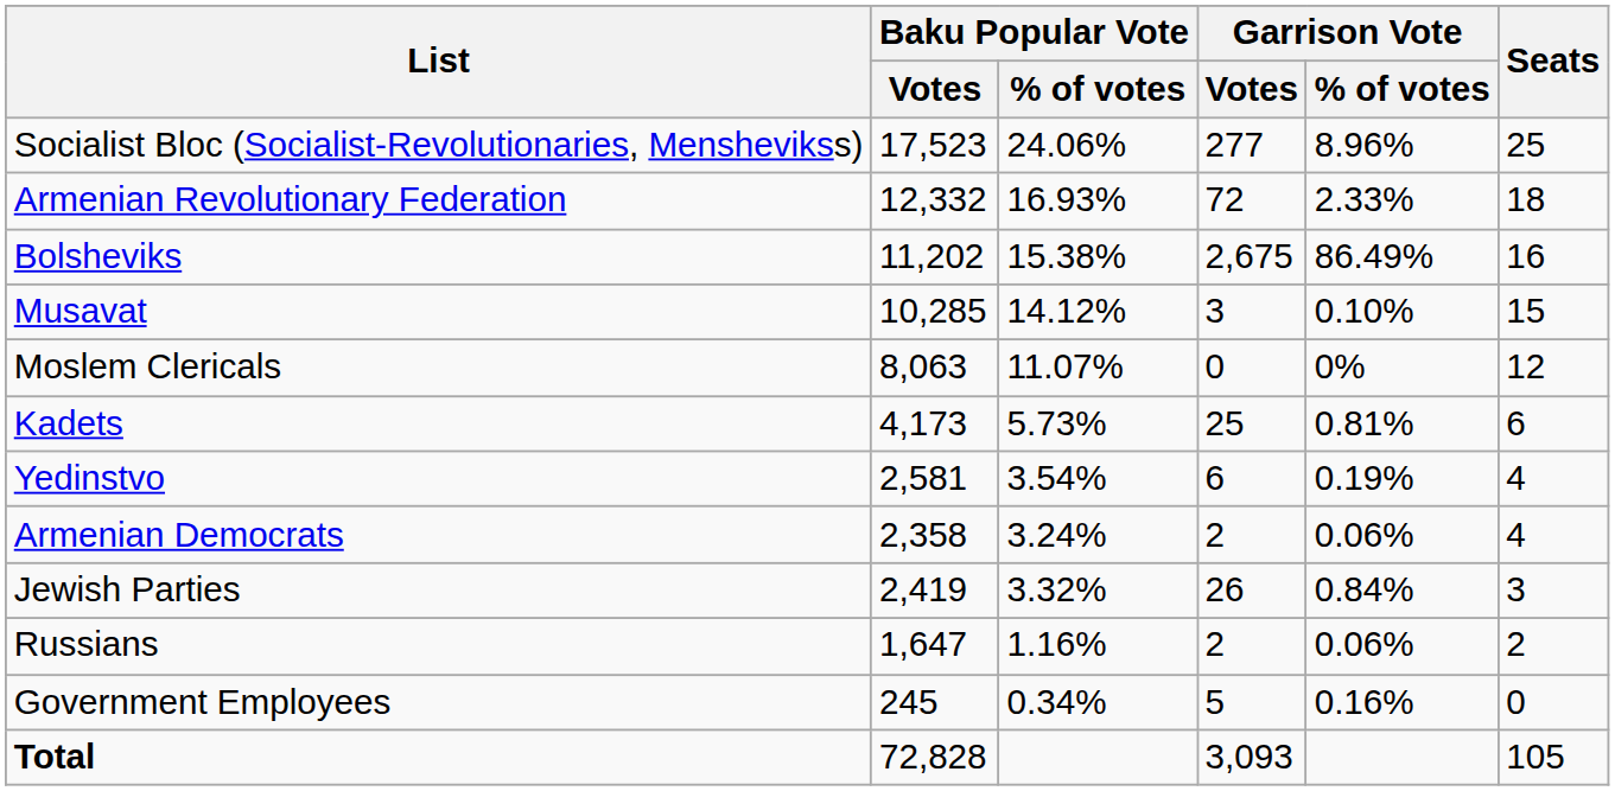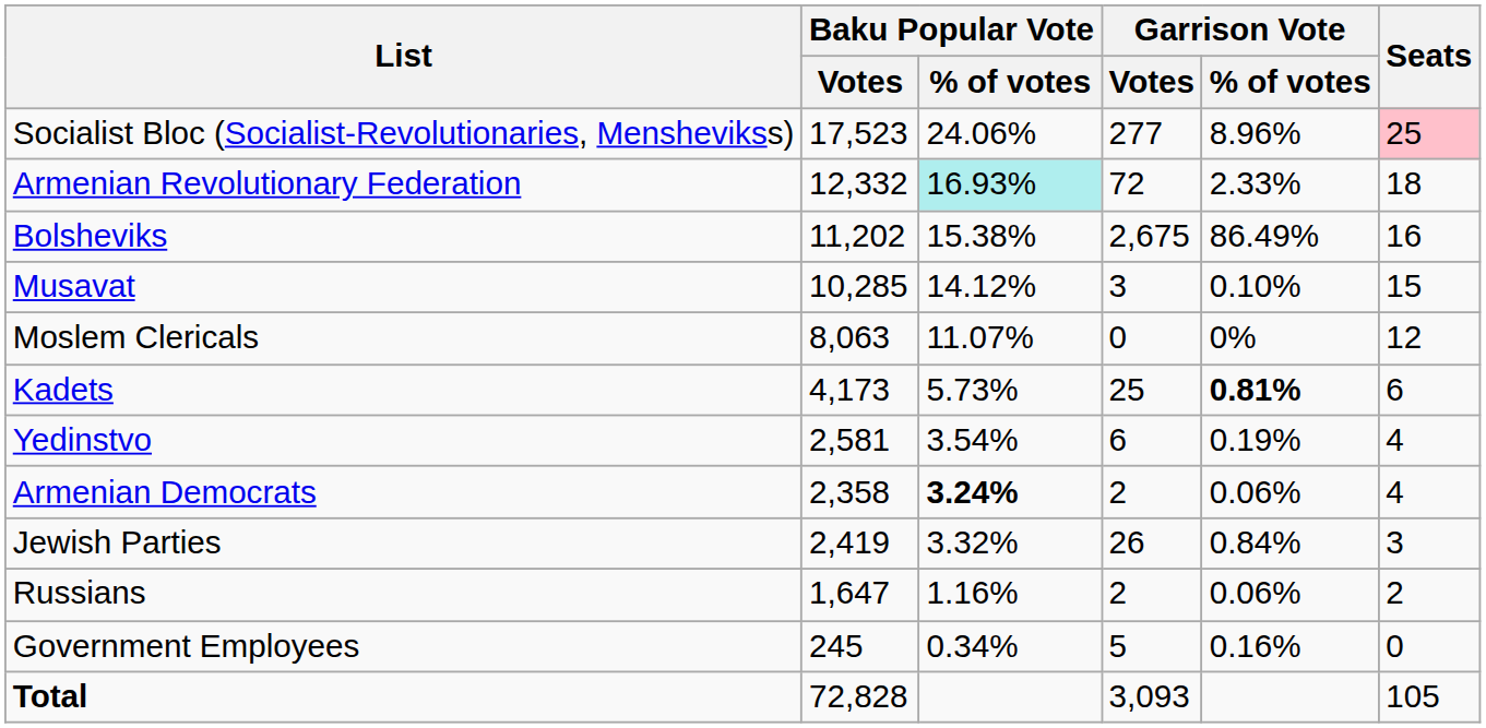Socialist Bloc (Socialist-Revolutionaries, Menshevikss) | Seats: no background -> pink background
Armenian Revolutionary Federation | Baku Popular Vote / % of votes: no background -> paleturquoise background
Kadets | Garrison Vote / % of votes: normal -> bold
Armenian Democrats | Baku Popular Vote / % of votes: normal -> bold
